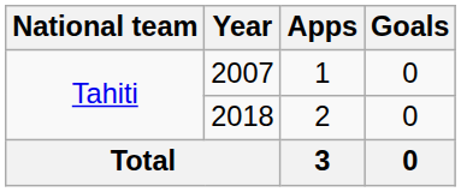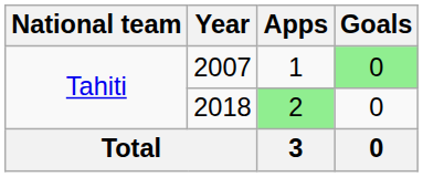2007 | Goals: no background -> lightgreen background
2018 | Apps: no background -> lightgreen background
